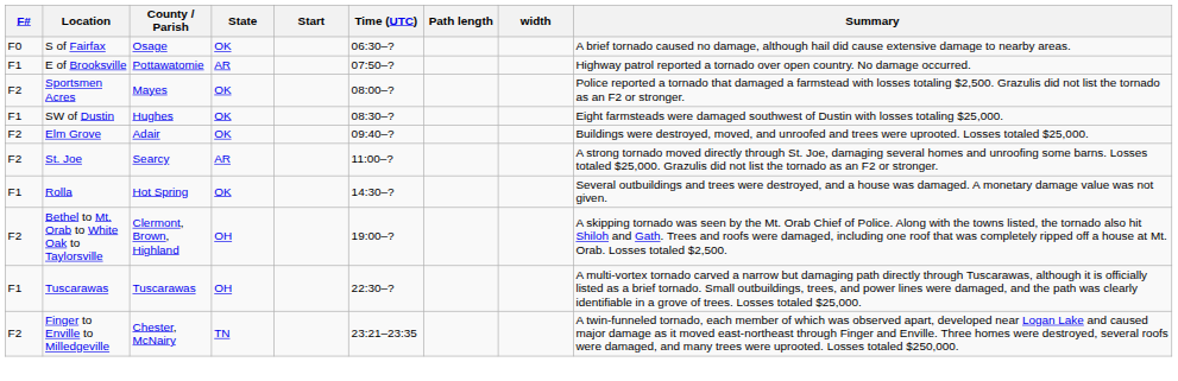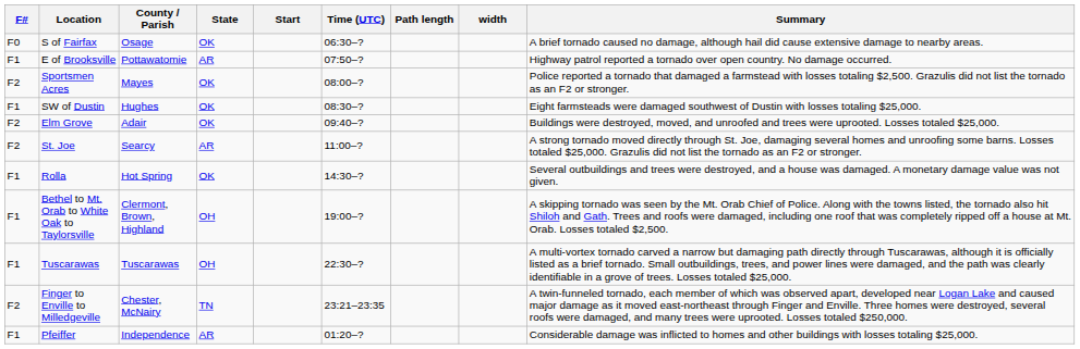Bethel to Mt. Orab to White Oak to Taylorsville | F#: F2 -> F1
+ row: F1 | Pfeiffer | Independence | AR | 01:20–? | Considerable damage was inflicted to homes and other buildings with losses totaling $25,000.
